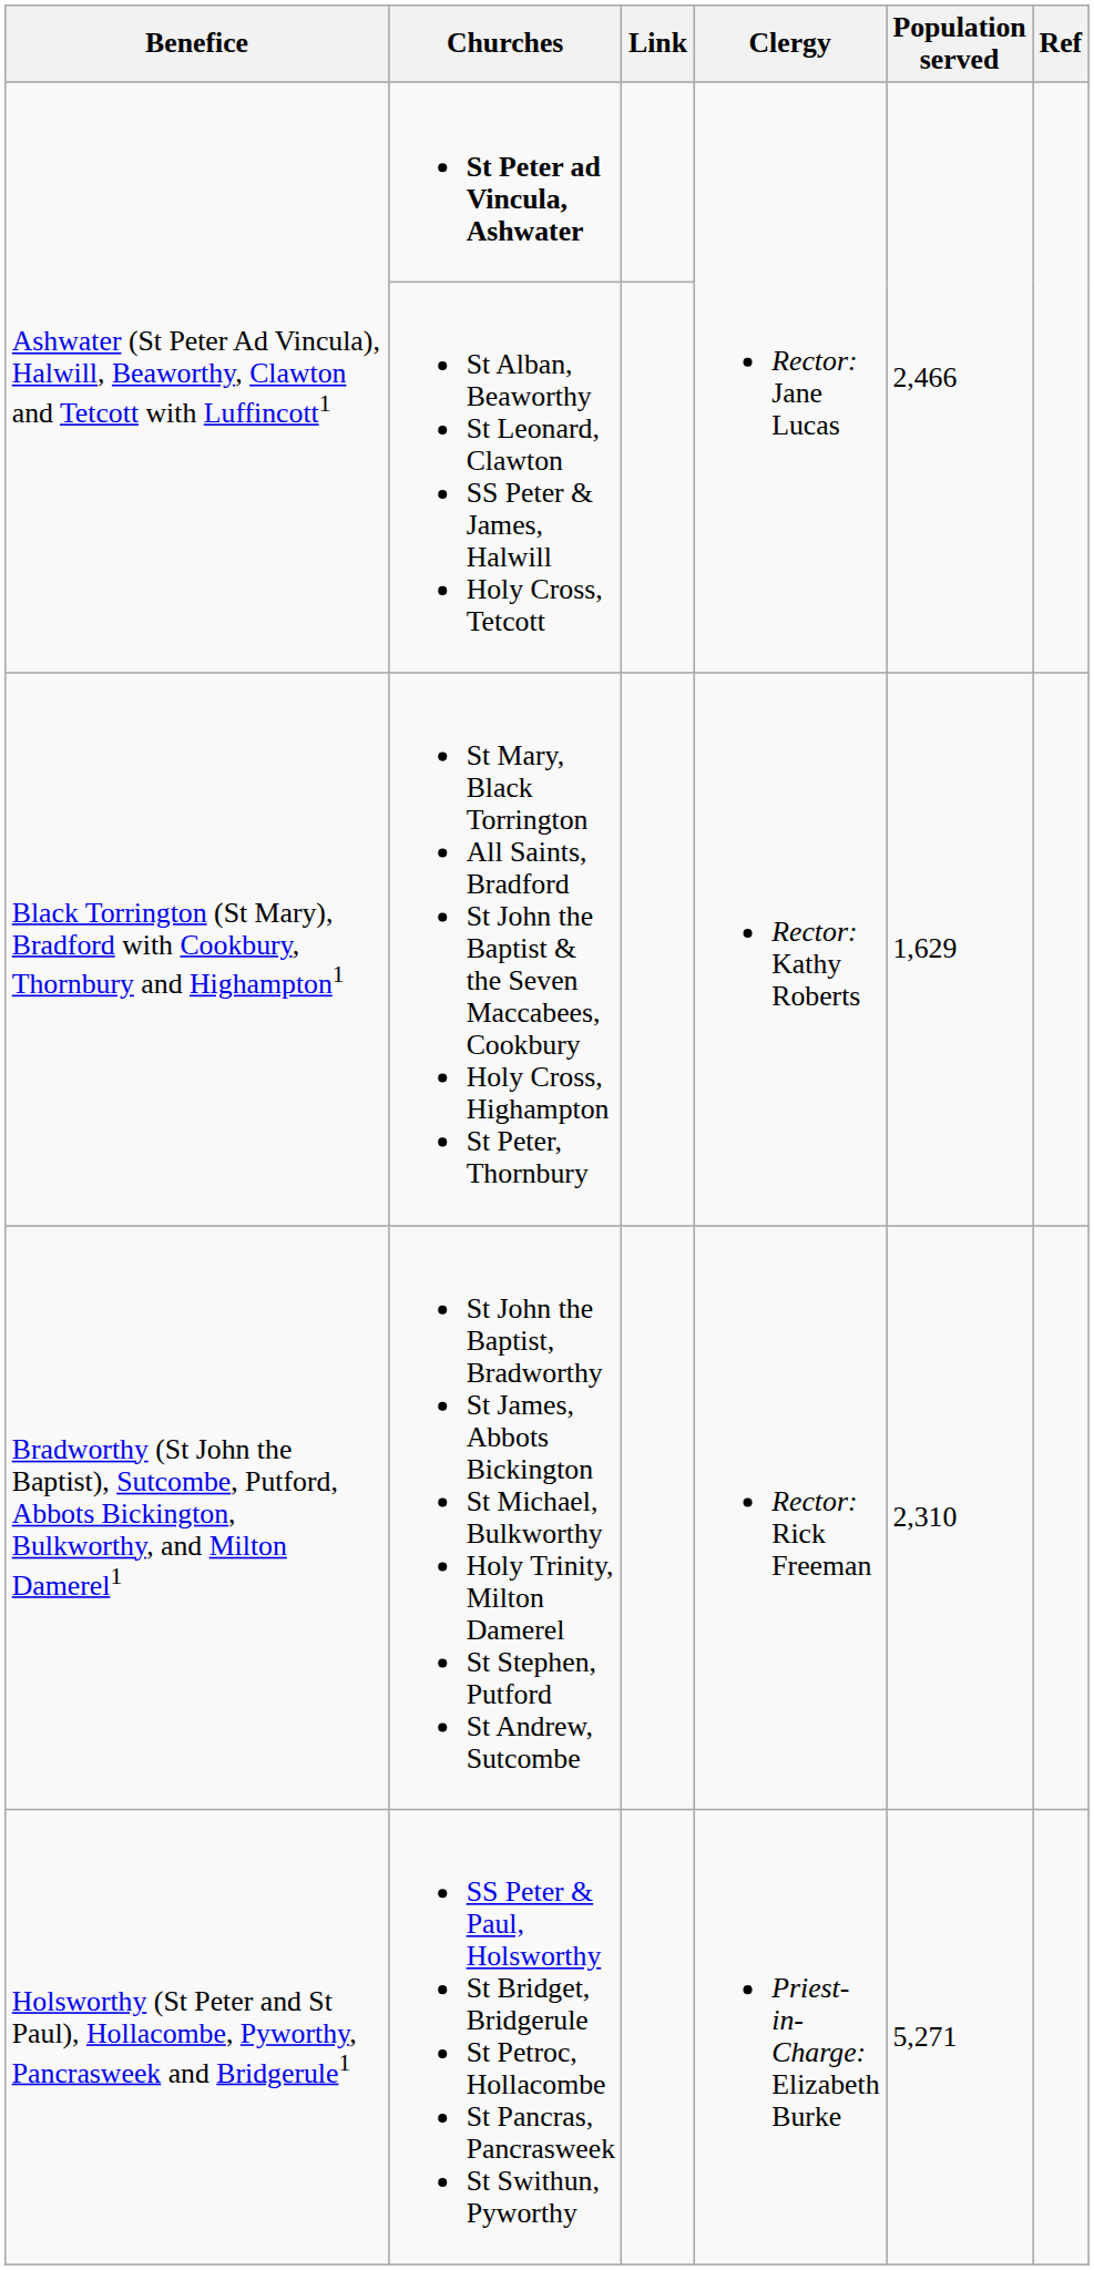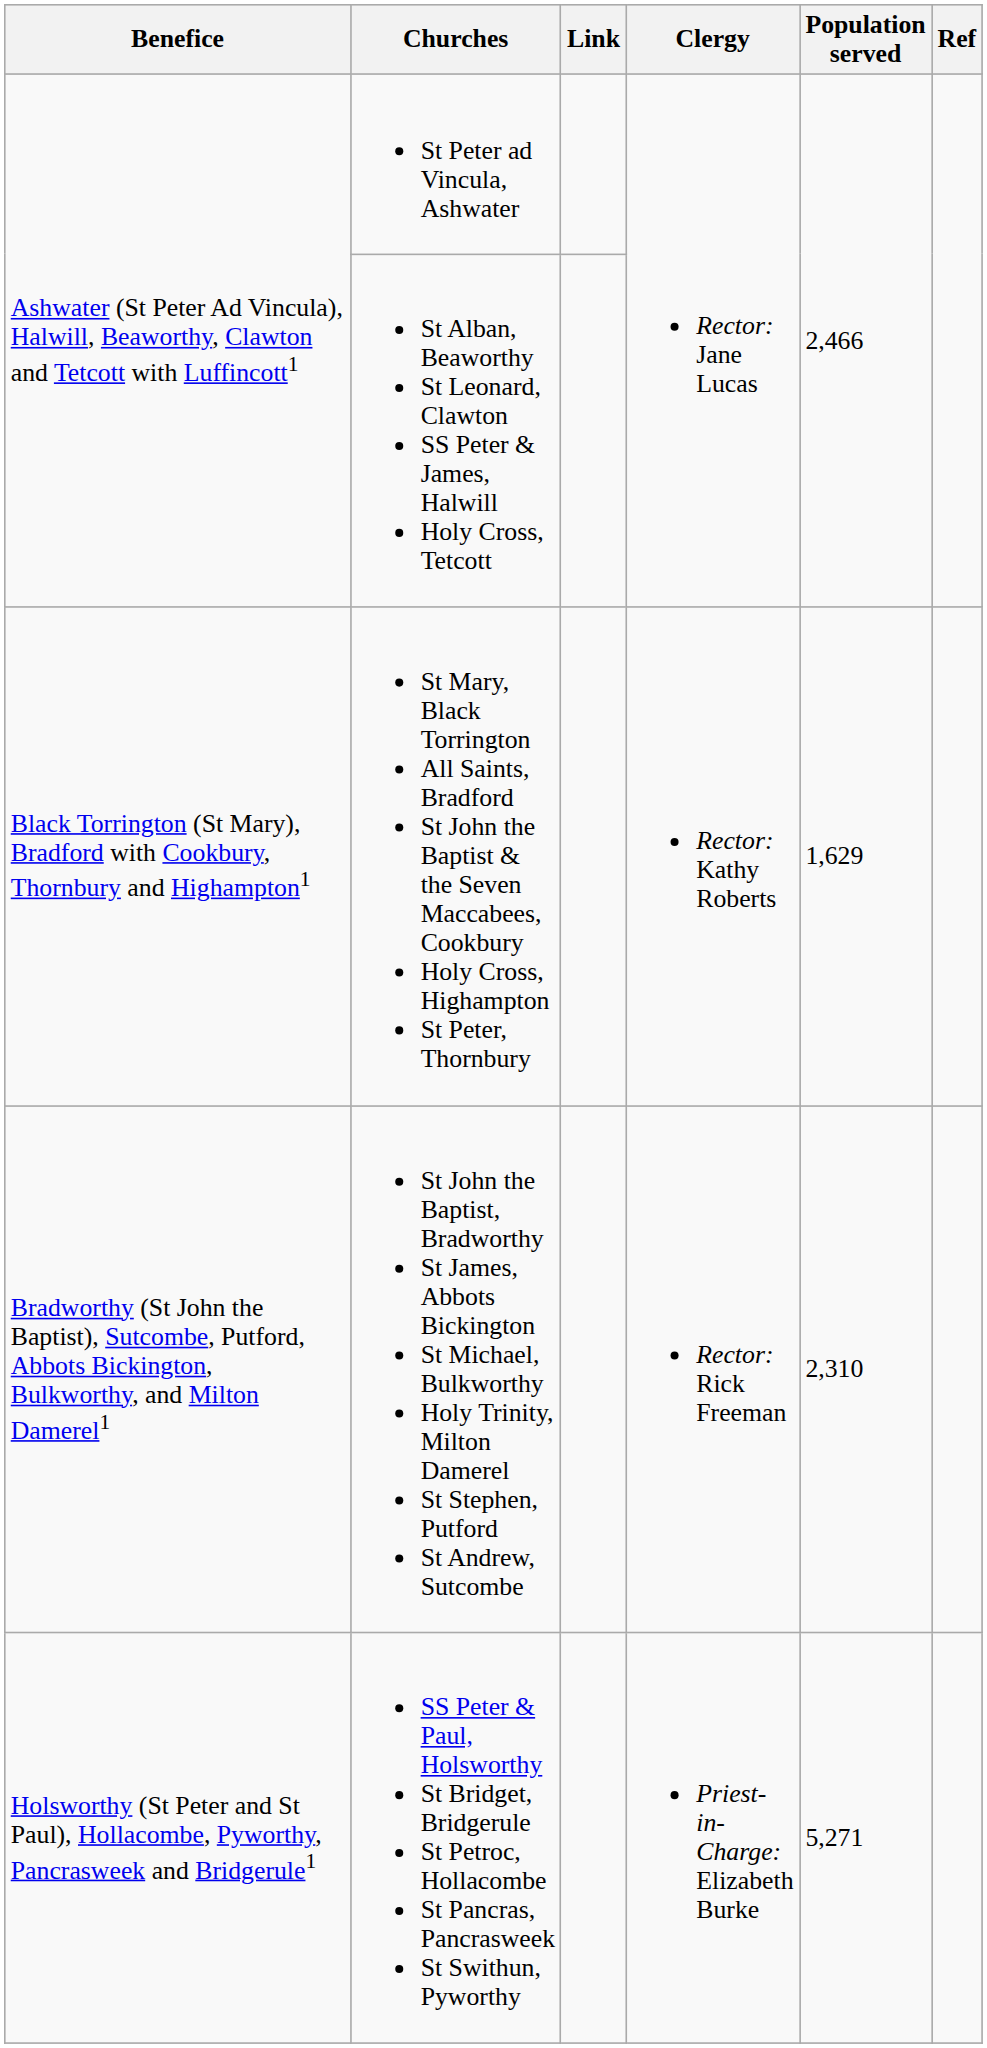St Peter ad Vincula, Ashwater | Churches: bold -> normal
